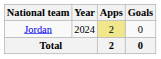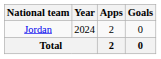Jordan | Apps: khaki background -> no background
